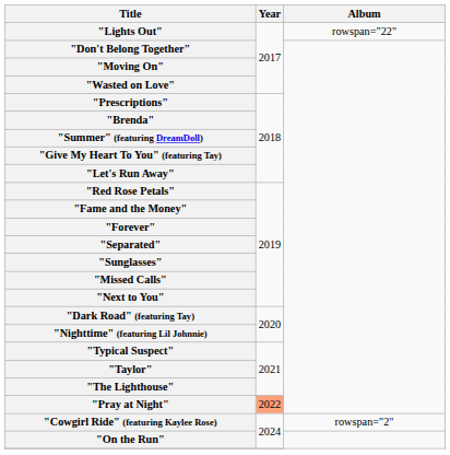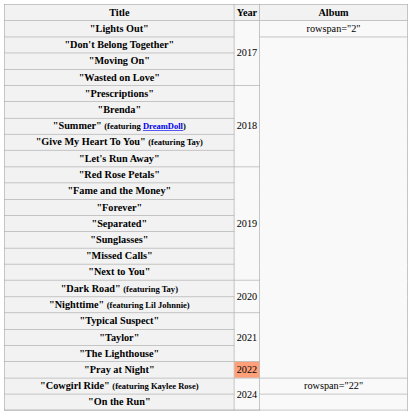"Lights Out" | Album: rowspan="22" -> rowspan="2"
"Cowgirl Ride" (featuring Kaylee Rose) | Album: rowspan="2" -> rowspan="22"
